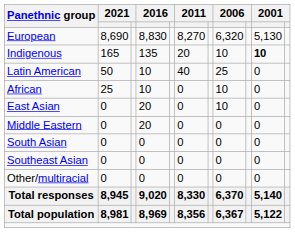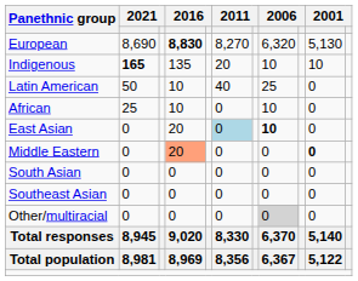European | column 4: normal -> bold
Indigenous | column 2: normal -> bold
Indigenous | column 10: bold -> normal
East Asian | column 6: no background -> lightblue background
East Asian | column 8: normal -> bold
Middle Eastern | column 4: no background -> lightsalmon background
Middle Eastern | column 10: normal -> bold
Other/multiracial | column 8: no background -> lightgrey background
